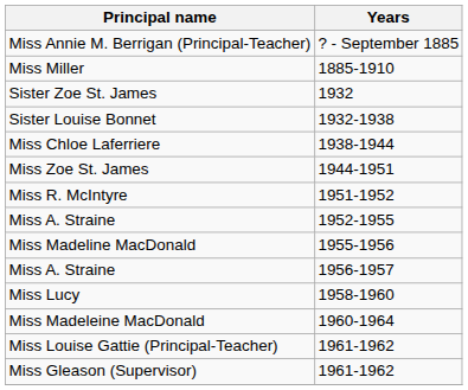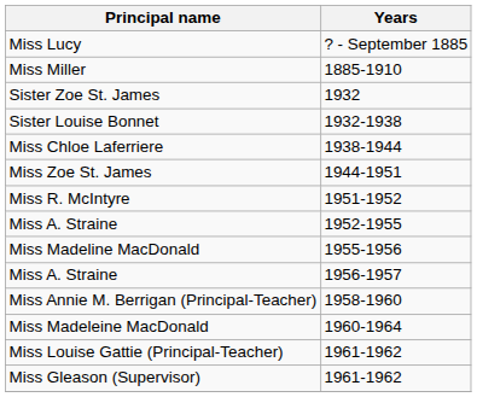row 2 | Principal name: Miss Annie M. Berrigan (Principal-Teacher) -> Miss Lucy
row 12 | Principal name: Miss Lucy -> Miss Annie M. Berrigan (Principal-Teacher)
